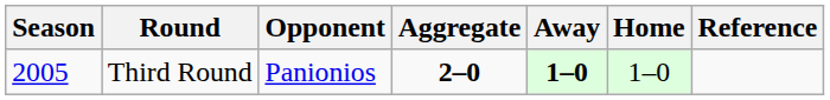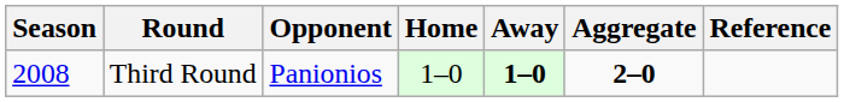columns swapped: Home <-> Aggregate
Third Round | Season: 2005 -> 2008
